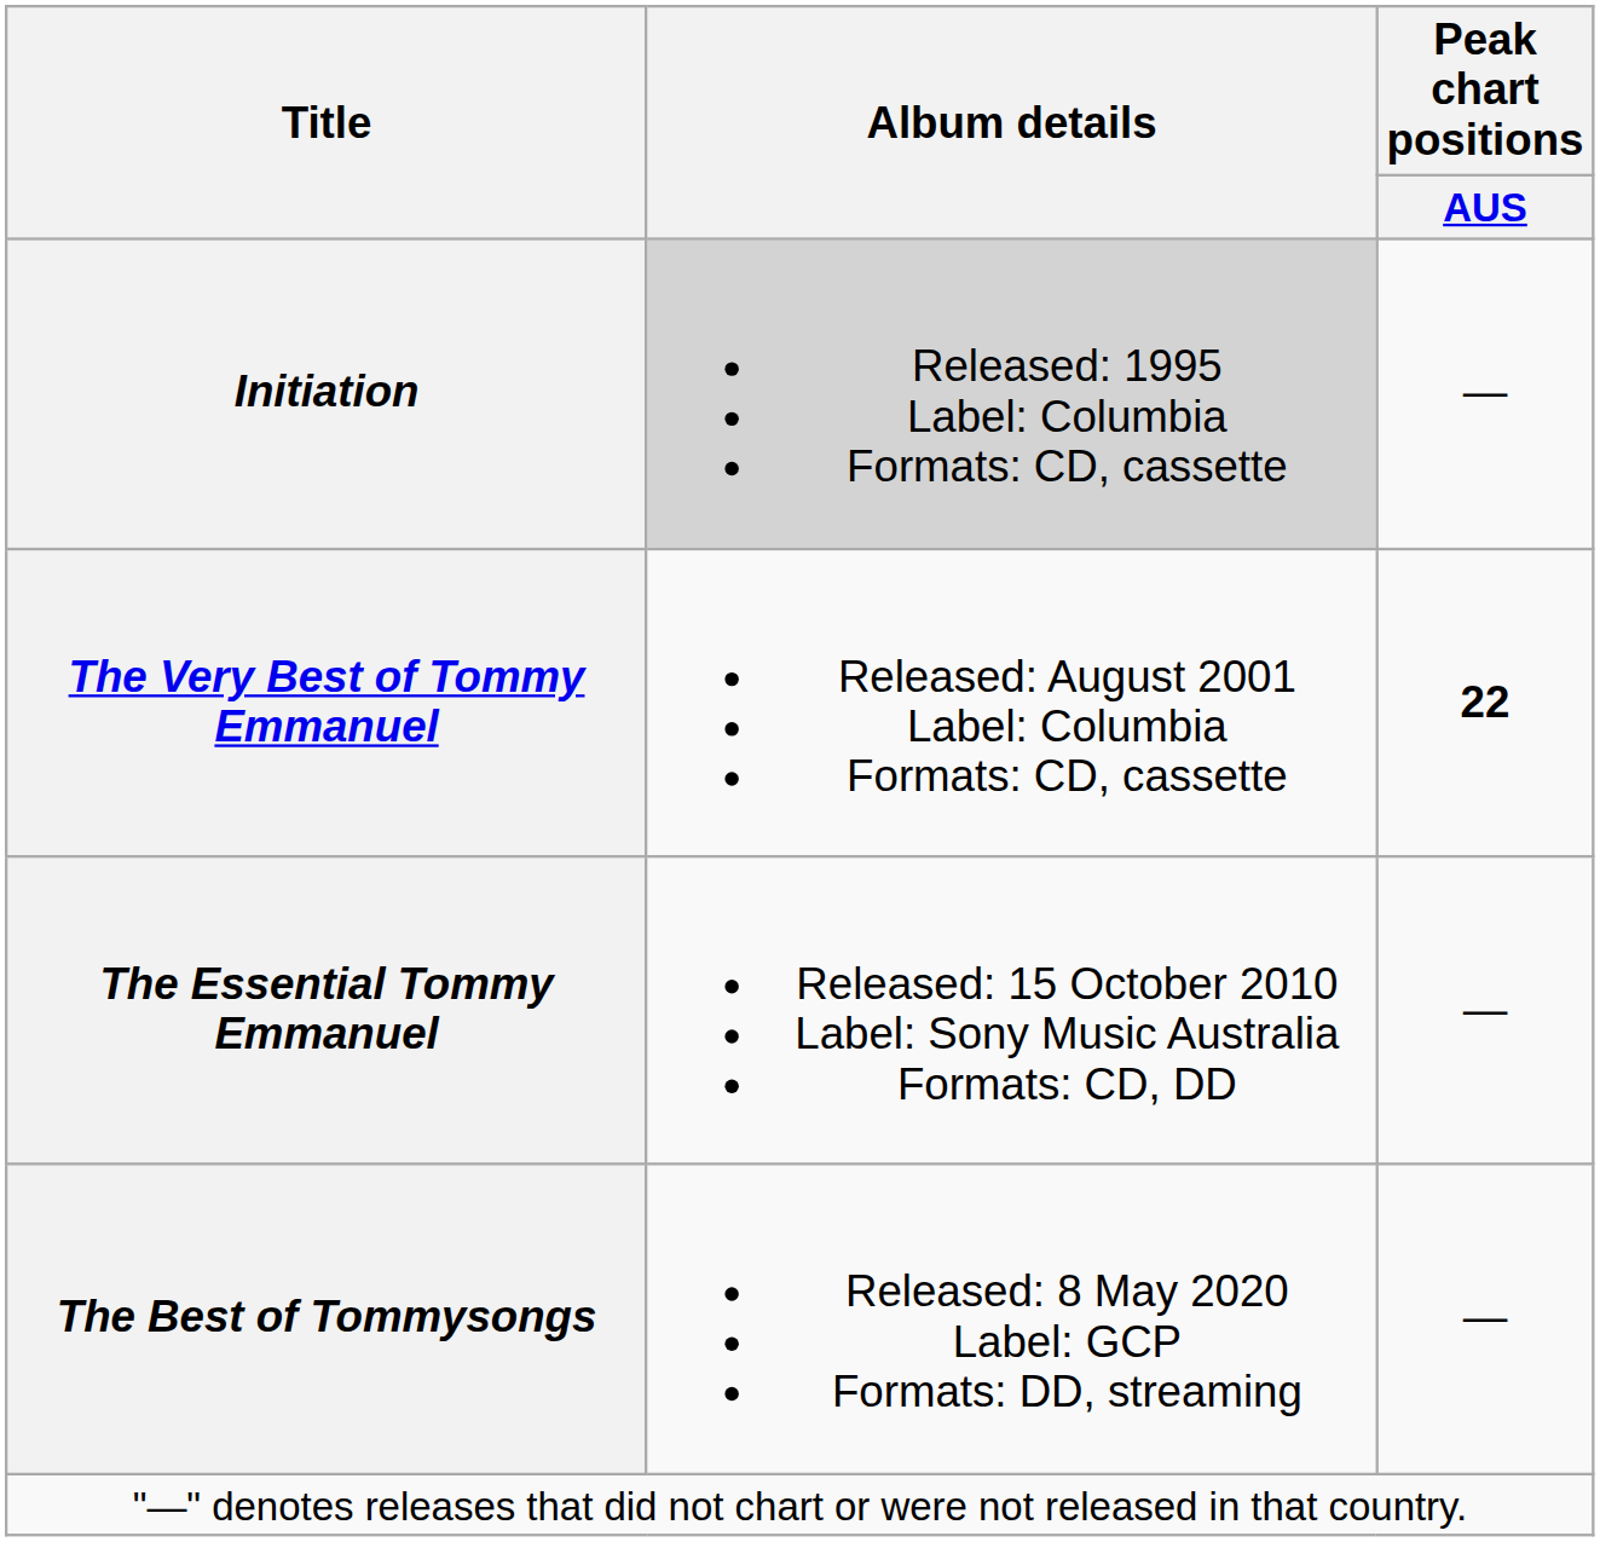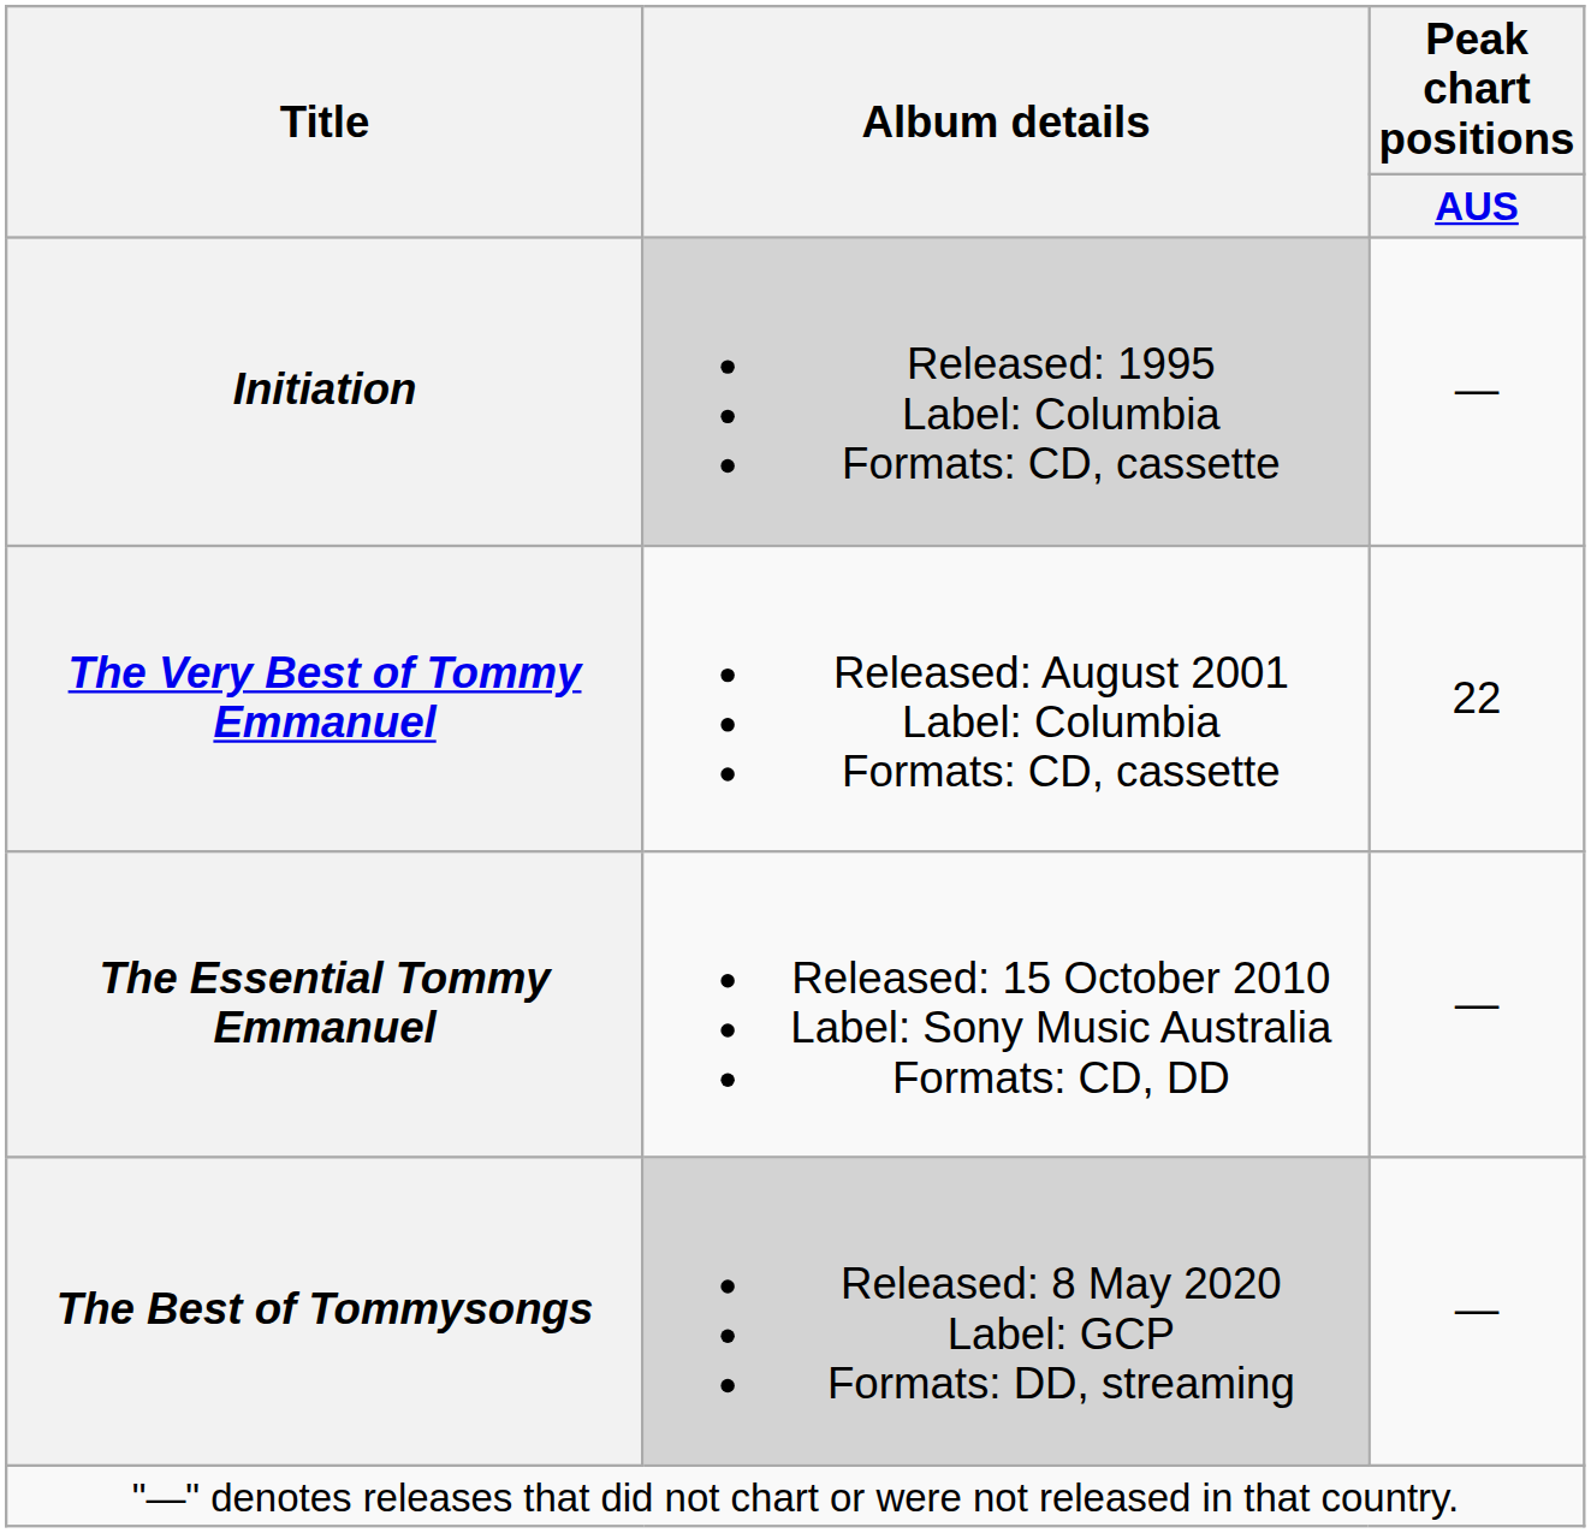The Very Best of Tommy Emmanuel | Peak chart positions / AUS: bold -> normal
The Best of Tommysongs | Album details: no background -> lightgrey background
